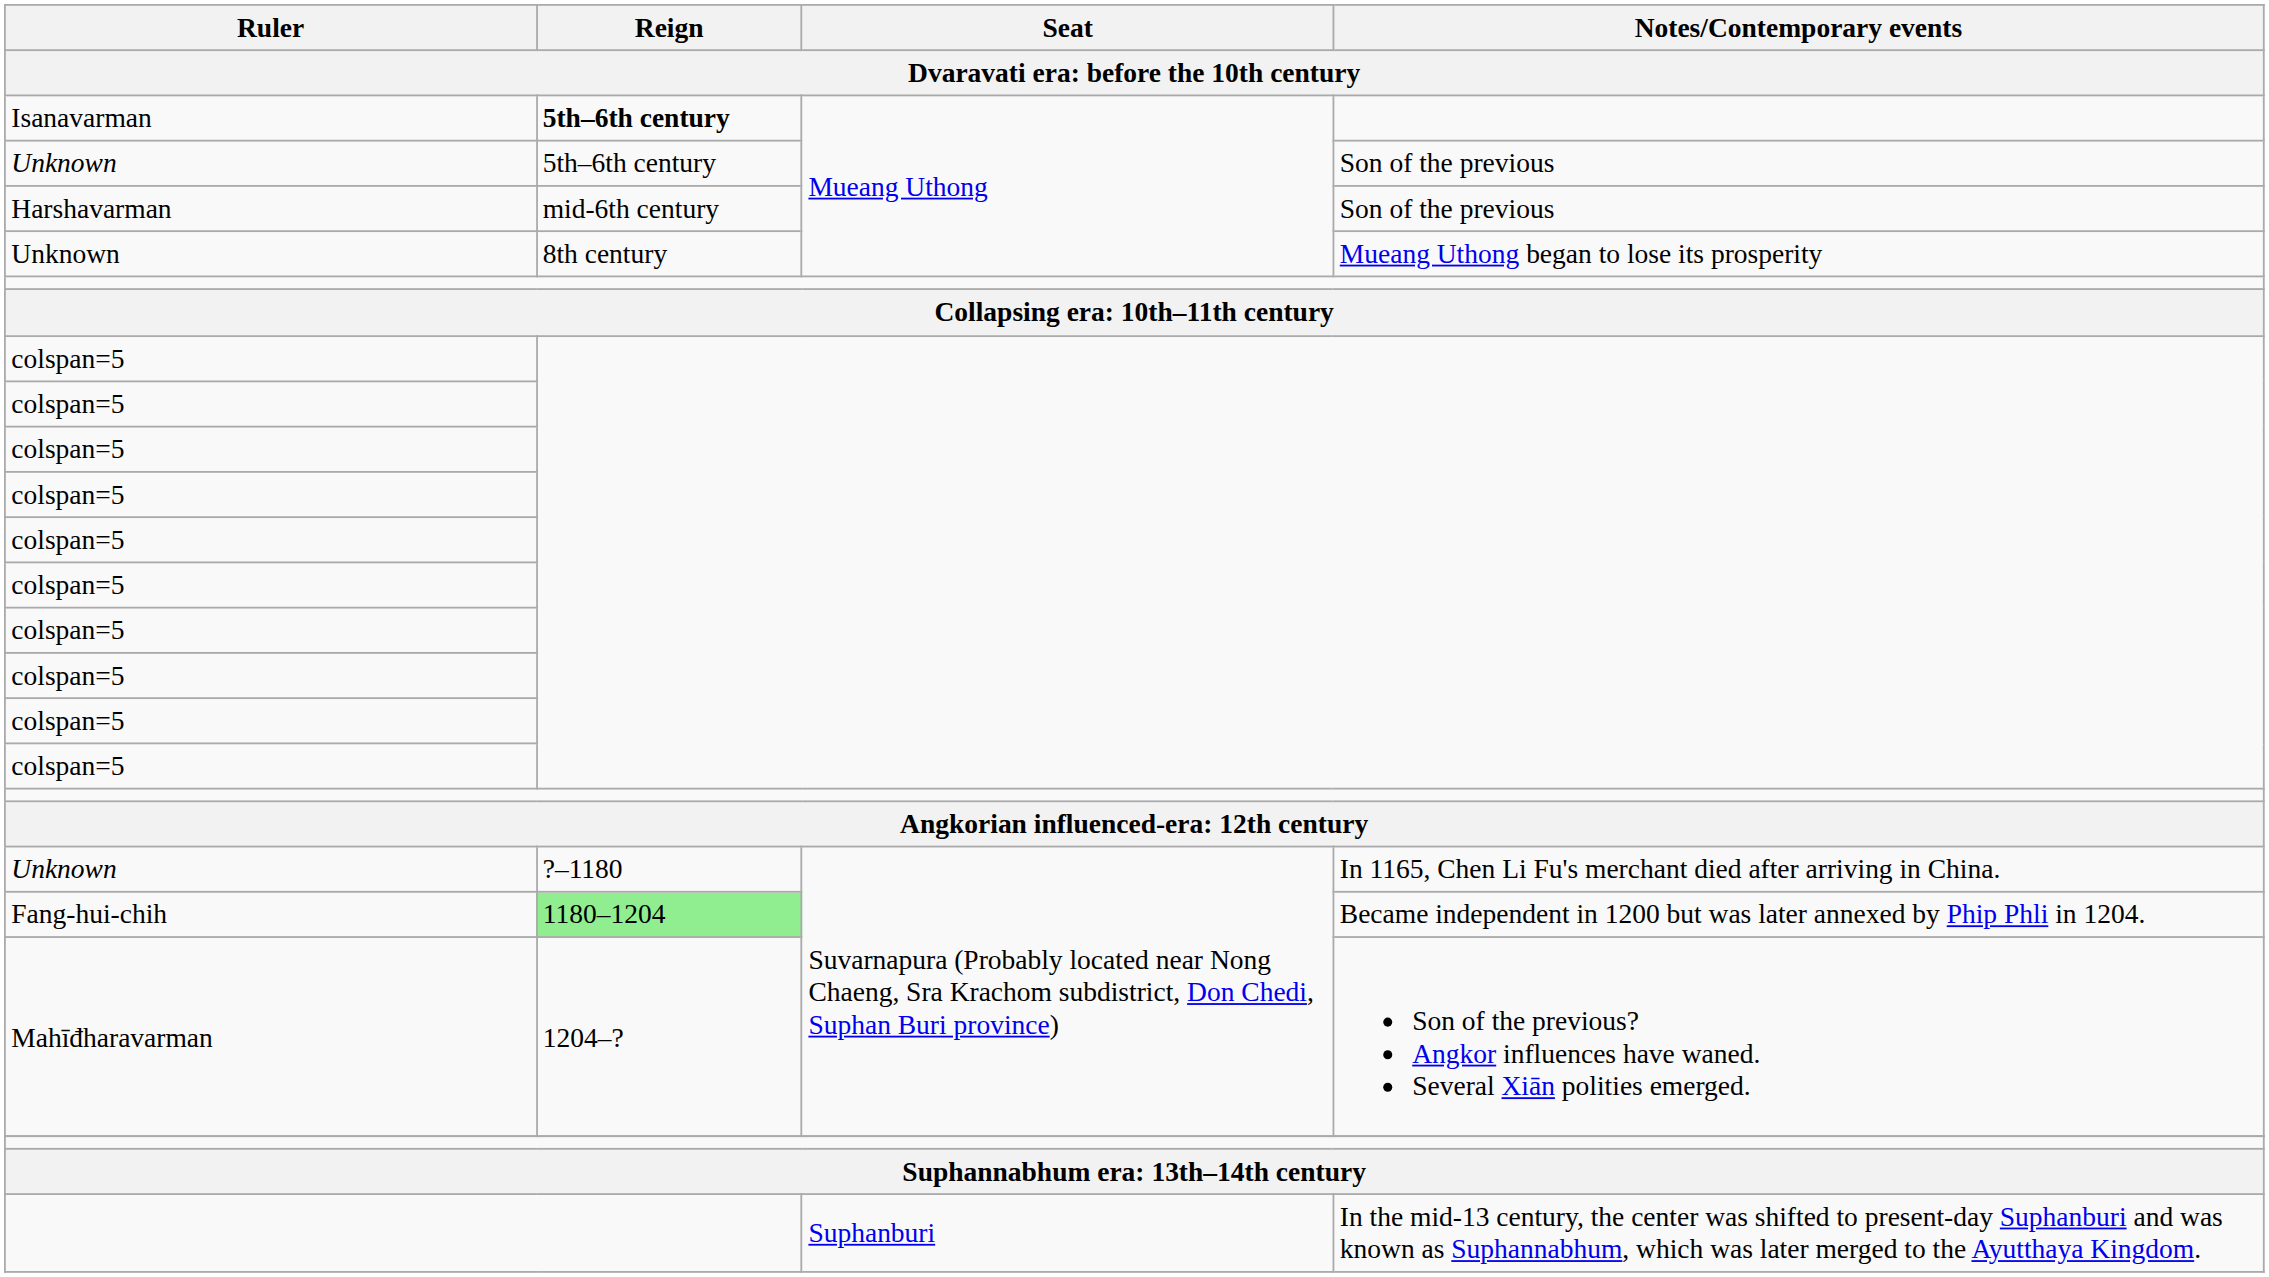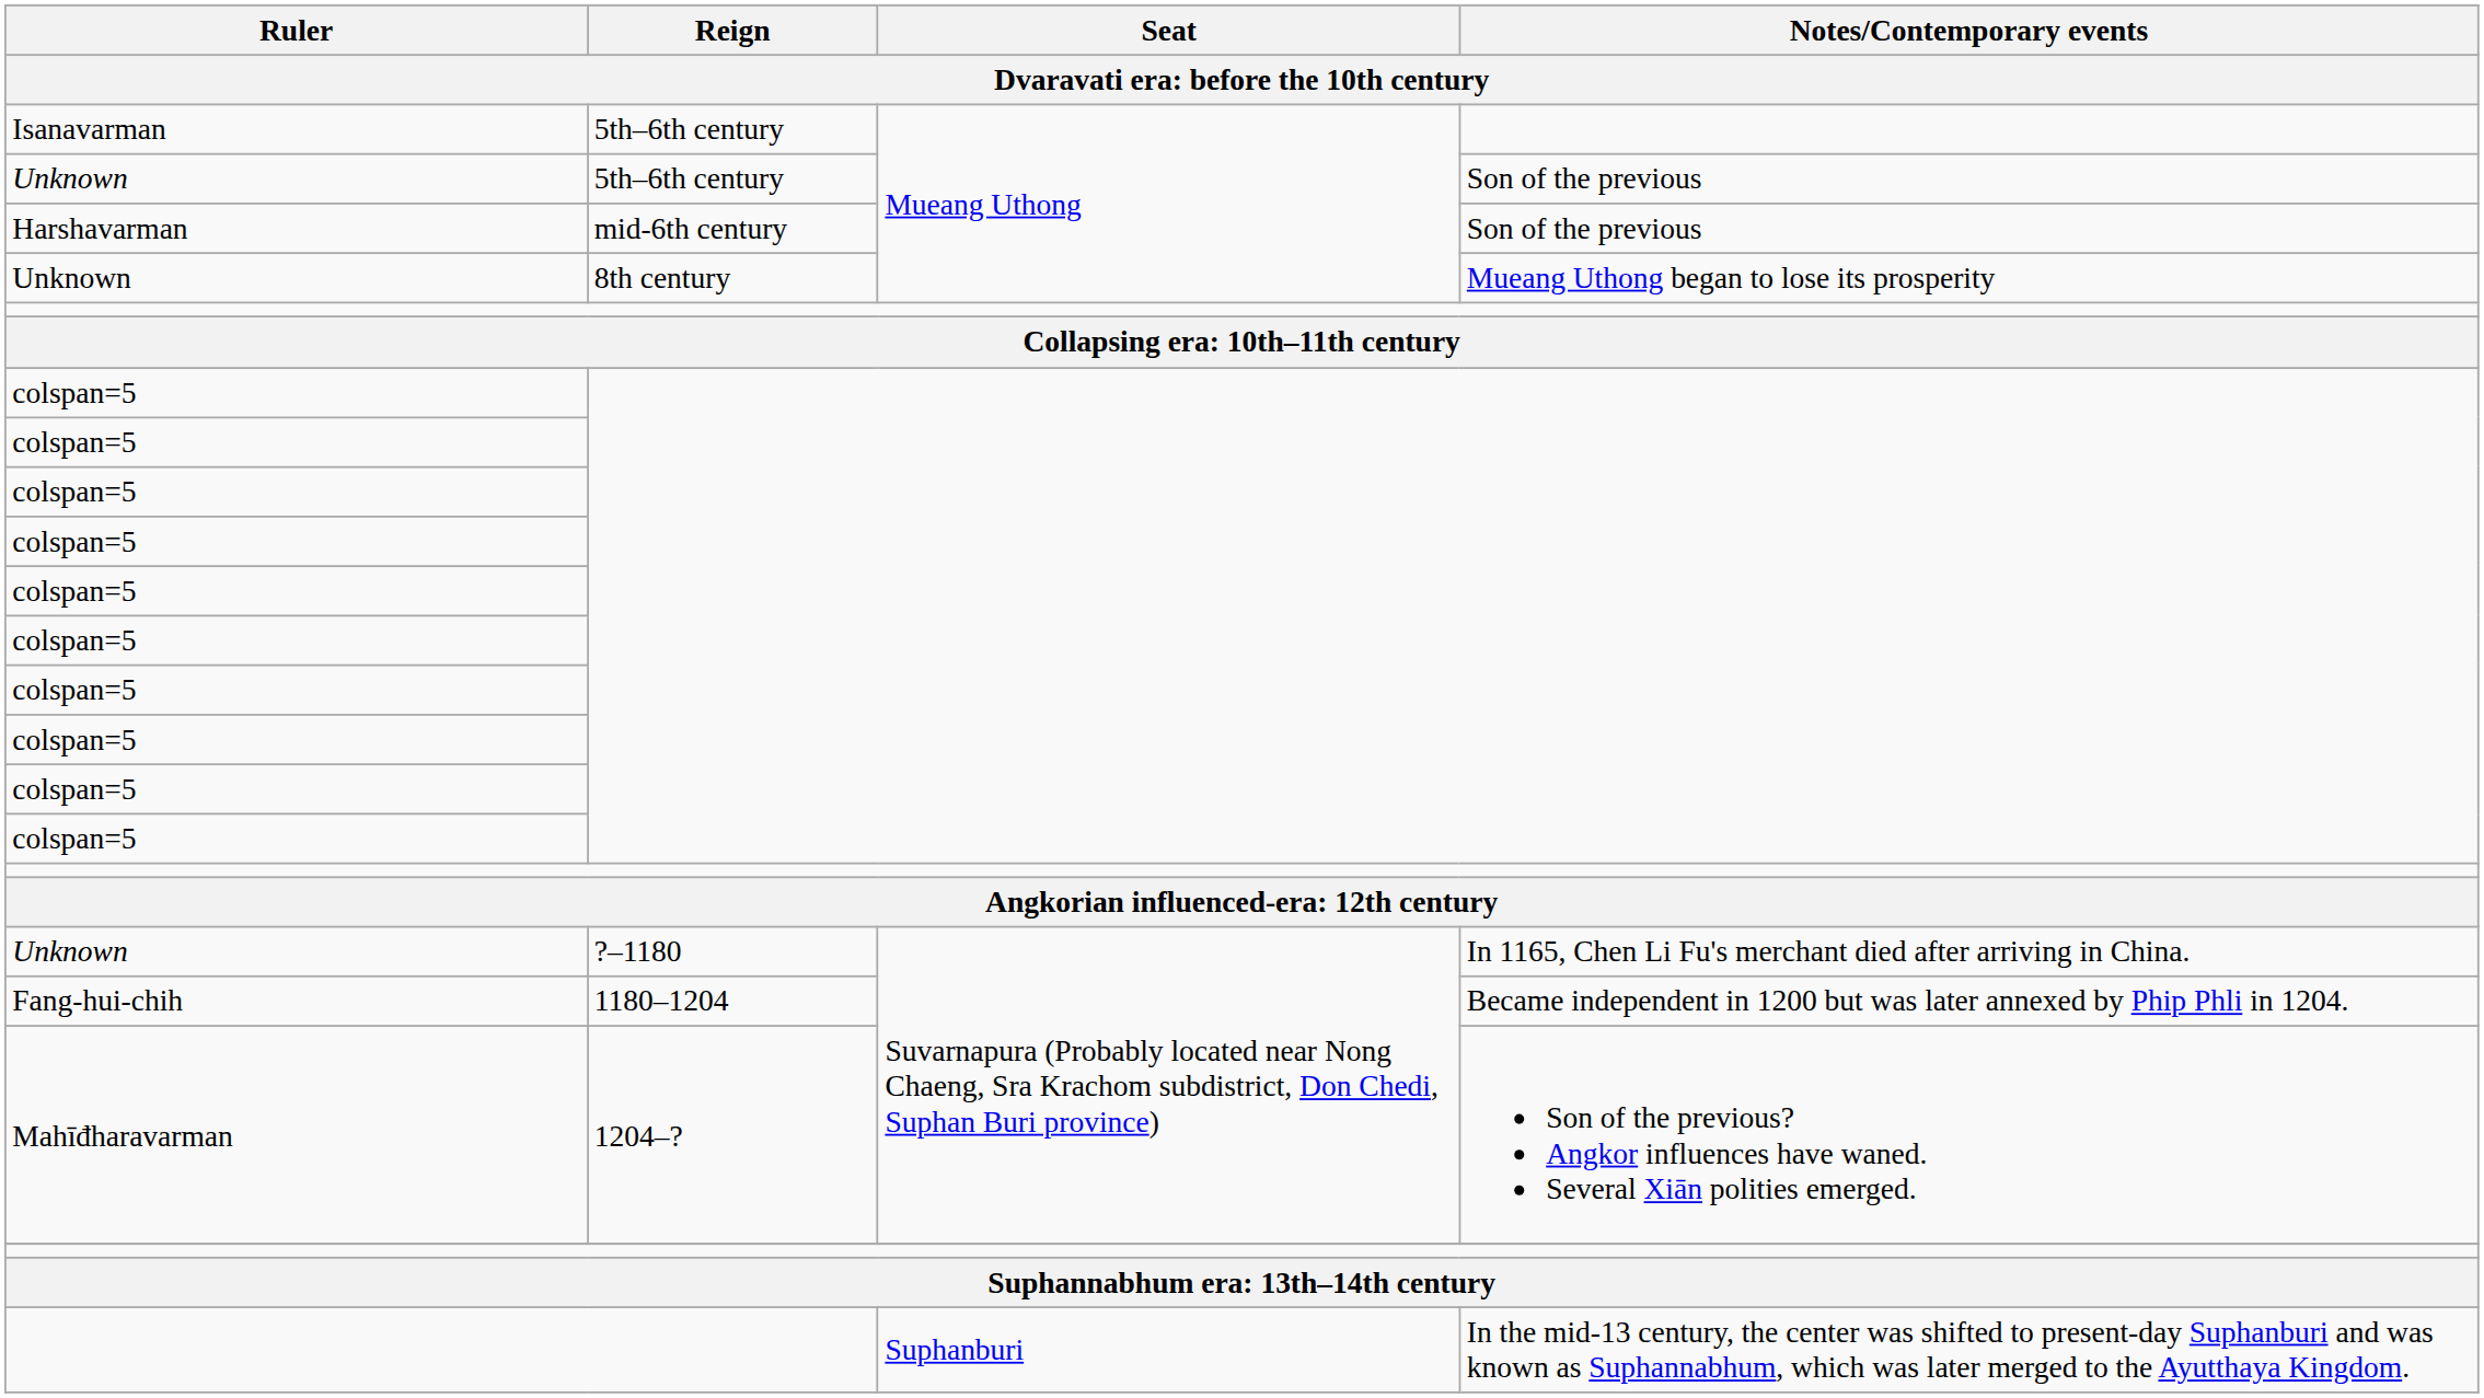Isanavarman | Reign: bold -> normal
Fang-hui-chih | Reign: lightgreen background -> no background
